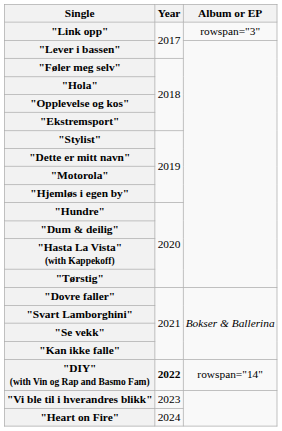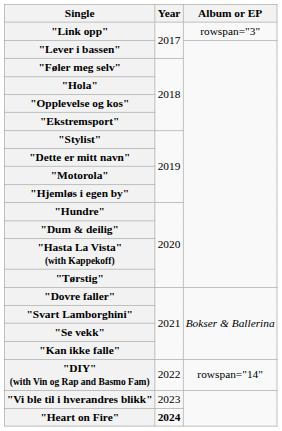"DIY" (with Vin og Rap and Basmo Fam) | Year: bold -> normal
"Heart on Fire" | Year: normal -> bold
